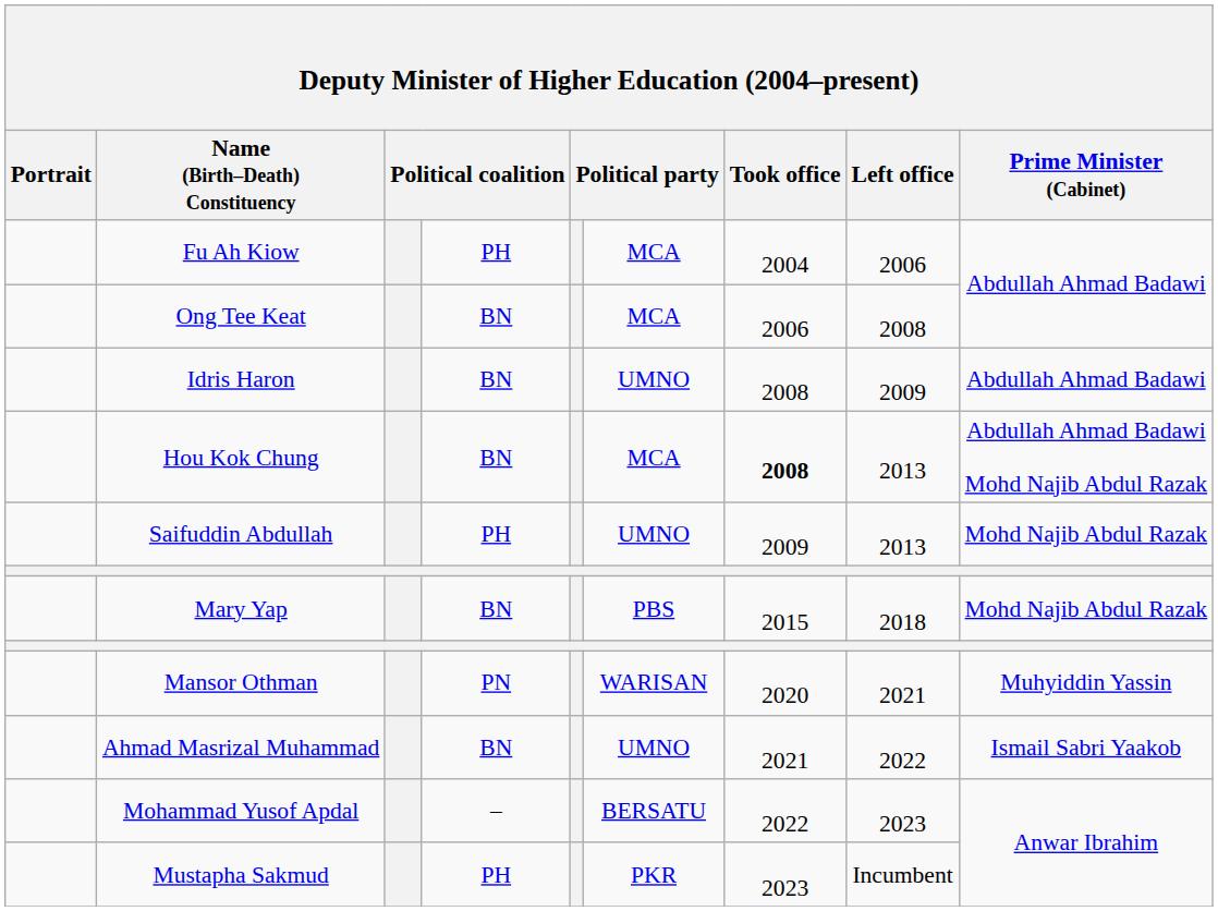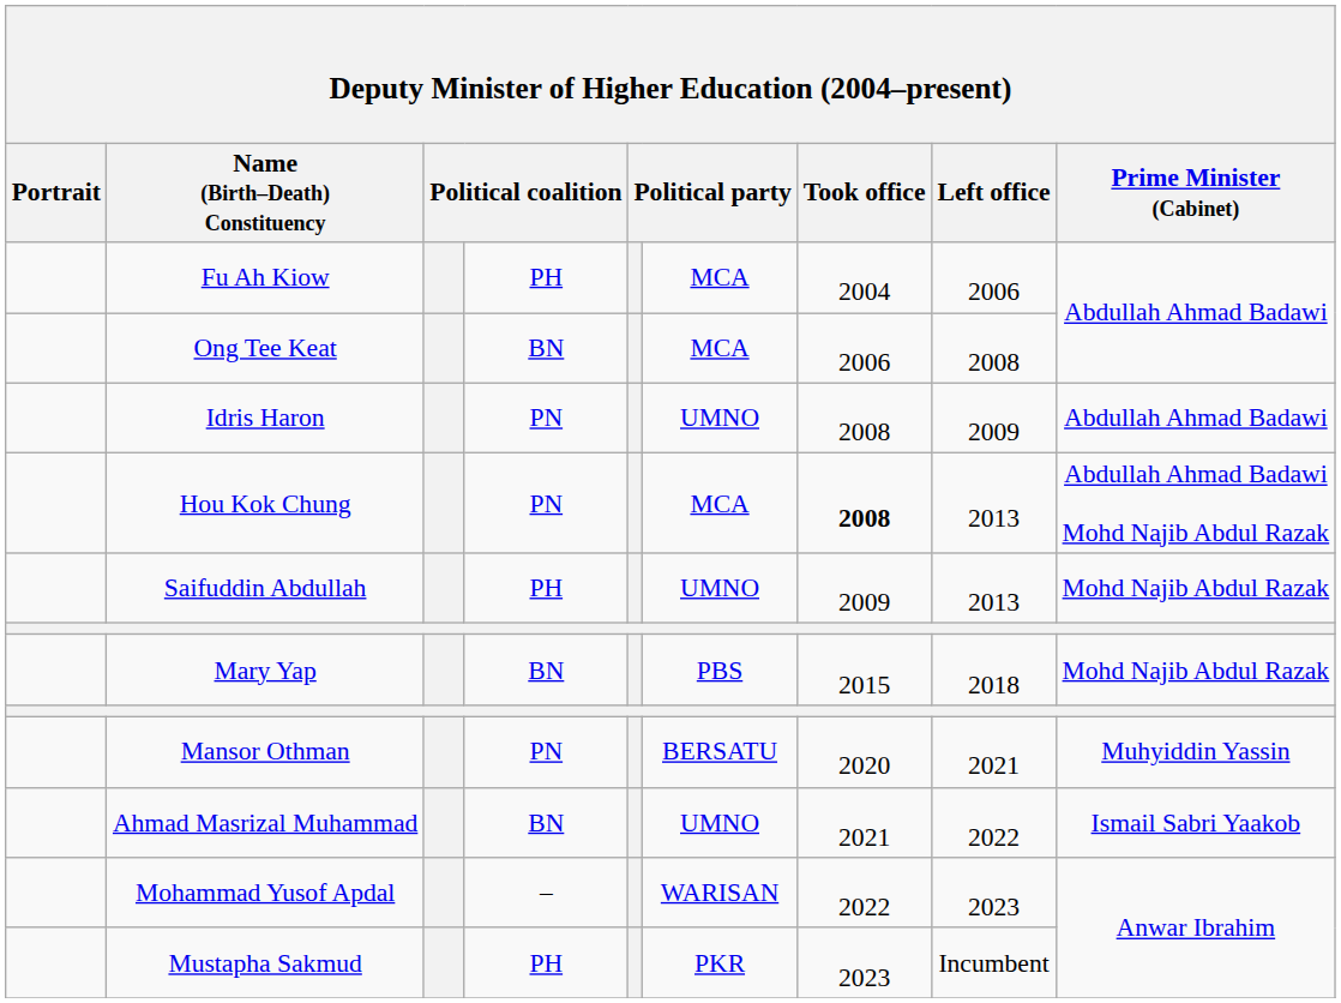Idris Haron | column 4: BN -> PN
Hou Kok Chung | column 4: BN -> PN
Mansor Othman | column 6: WARISAN -> BERSATU
Mohammad Yusof Apdal | column 6: BERSATU -> WARISAN
